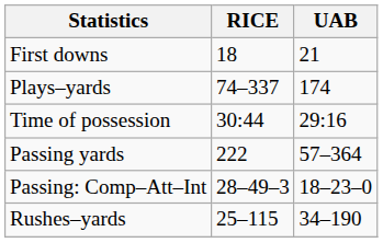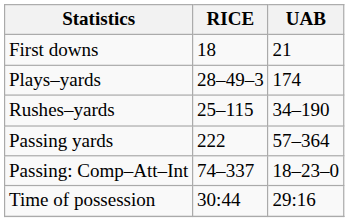Plays–yards | RICE: 74–337 -> 28–49–3
rows swapped: Rushes–yards <-> Time of possession
Passing: Comp–Att–Int | RICE: 28–49–3 -> 74–337
